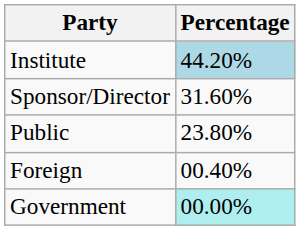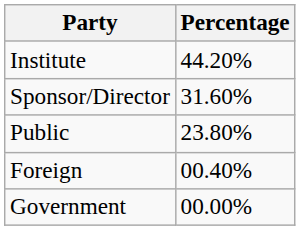Institute | Percentage: lightblue background -> no background
Government | Percentage: paleturquoise background -> no background
